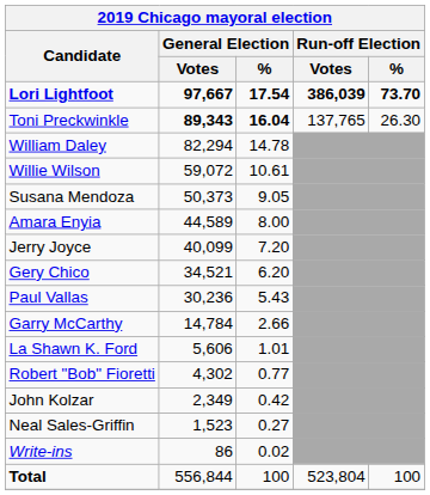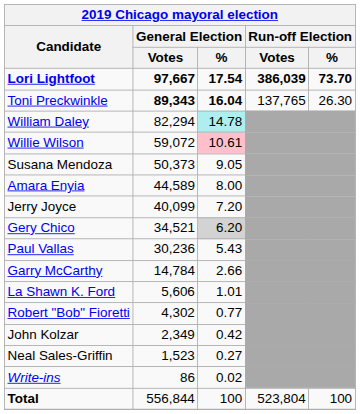William Daley | General Election / %: no background -> paleturquoise background
Willie Wilson | General Election / %: no background -> pink background
Gery Chico | General Election / %: no background -> lightgrey background
